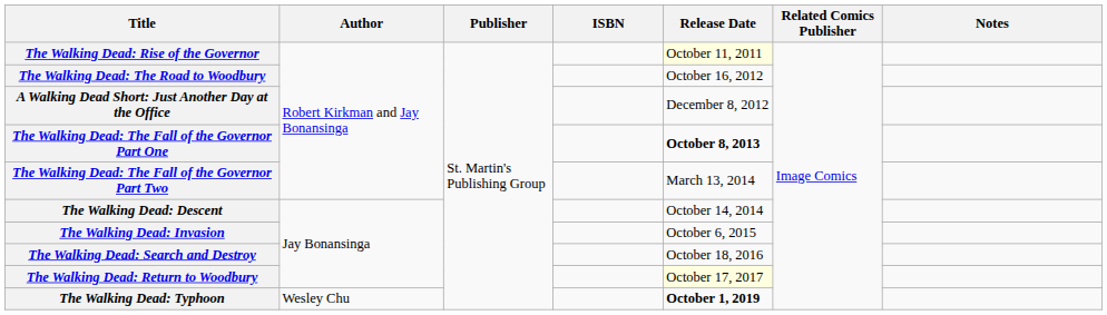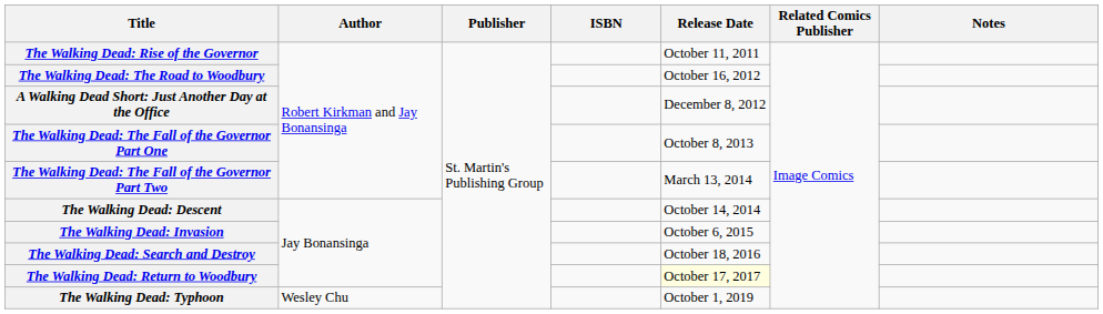The Walking Dead: Rise of the Governor | Release Date: lightyellow background -> no background
The Walking Dead: The Fall of the Governor Part One | Release Date: bold -> normal
The Walking Dead: Typhoon | Release Date: bold -> normal
